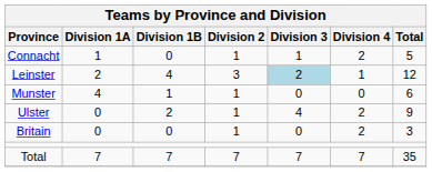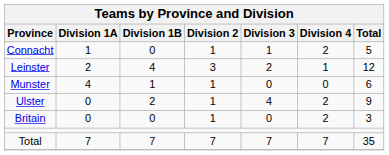Leinster | Division 3: lightblue background -> no background
